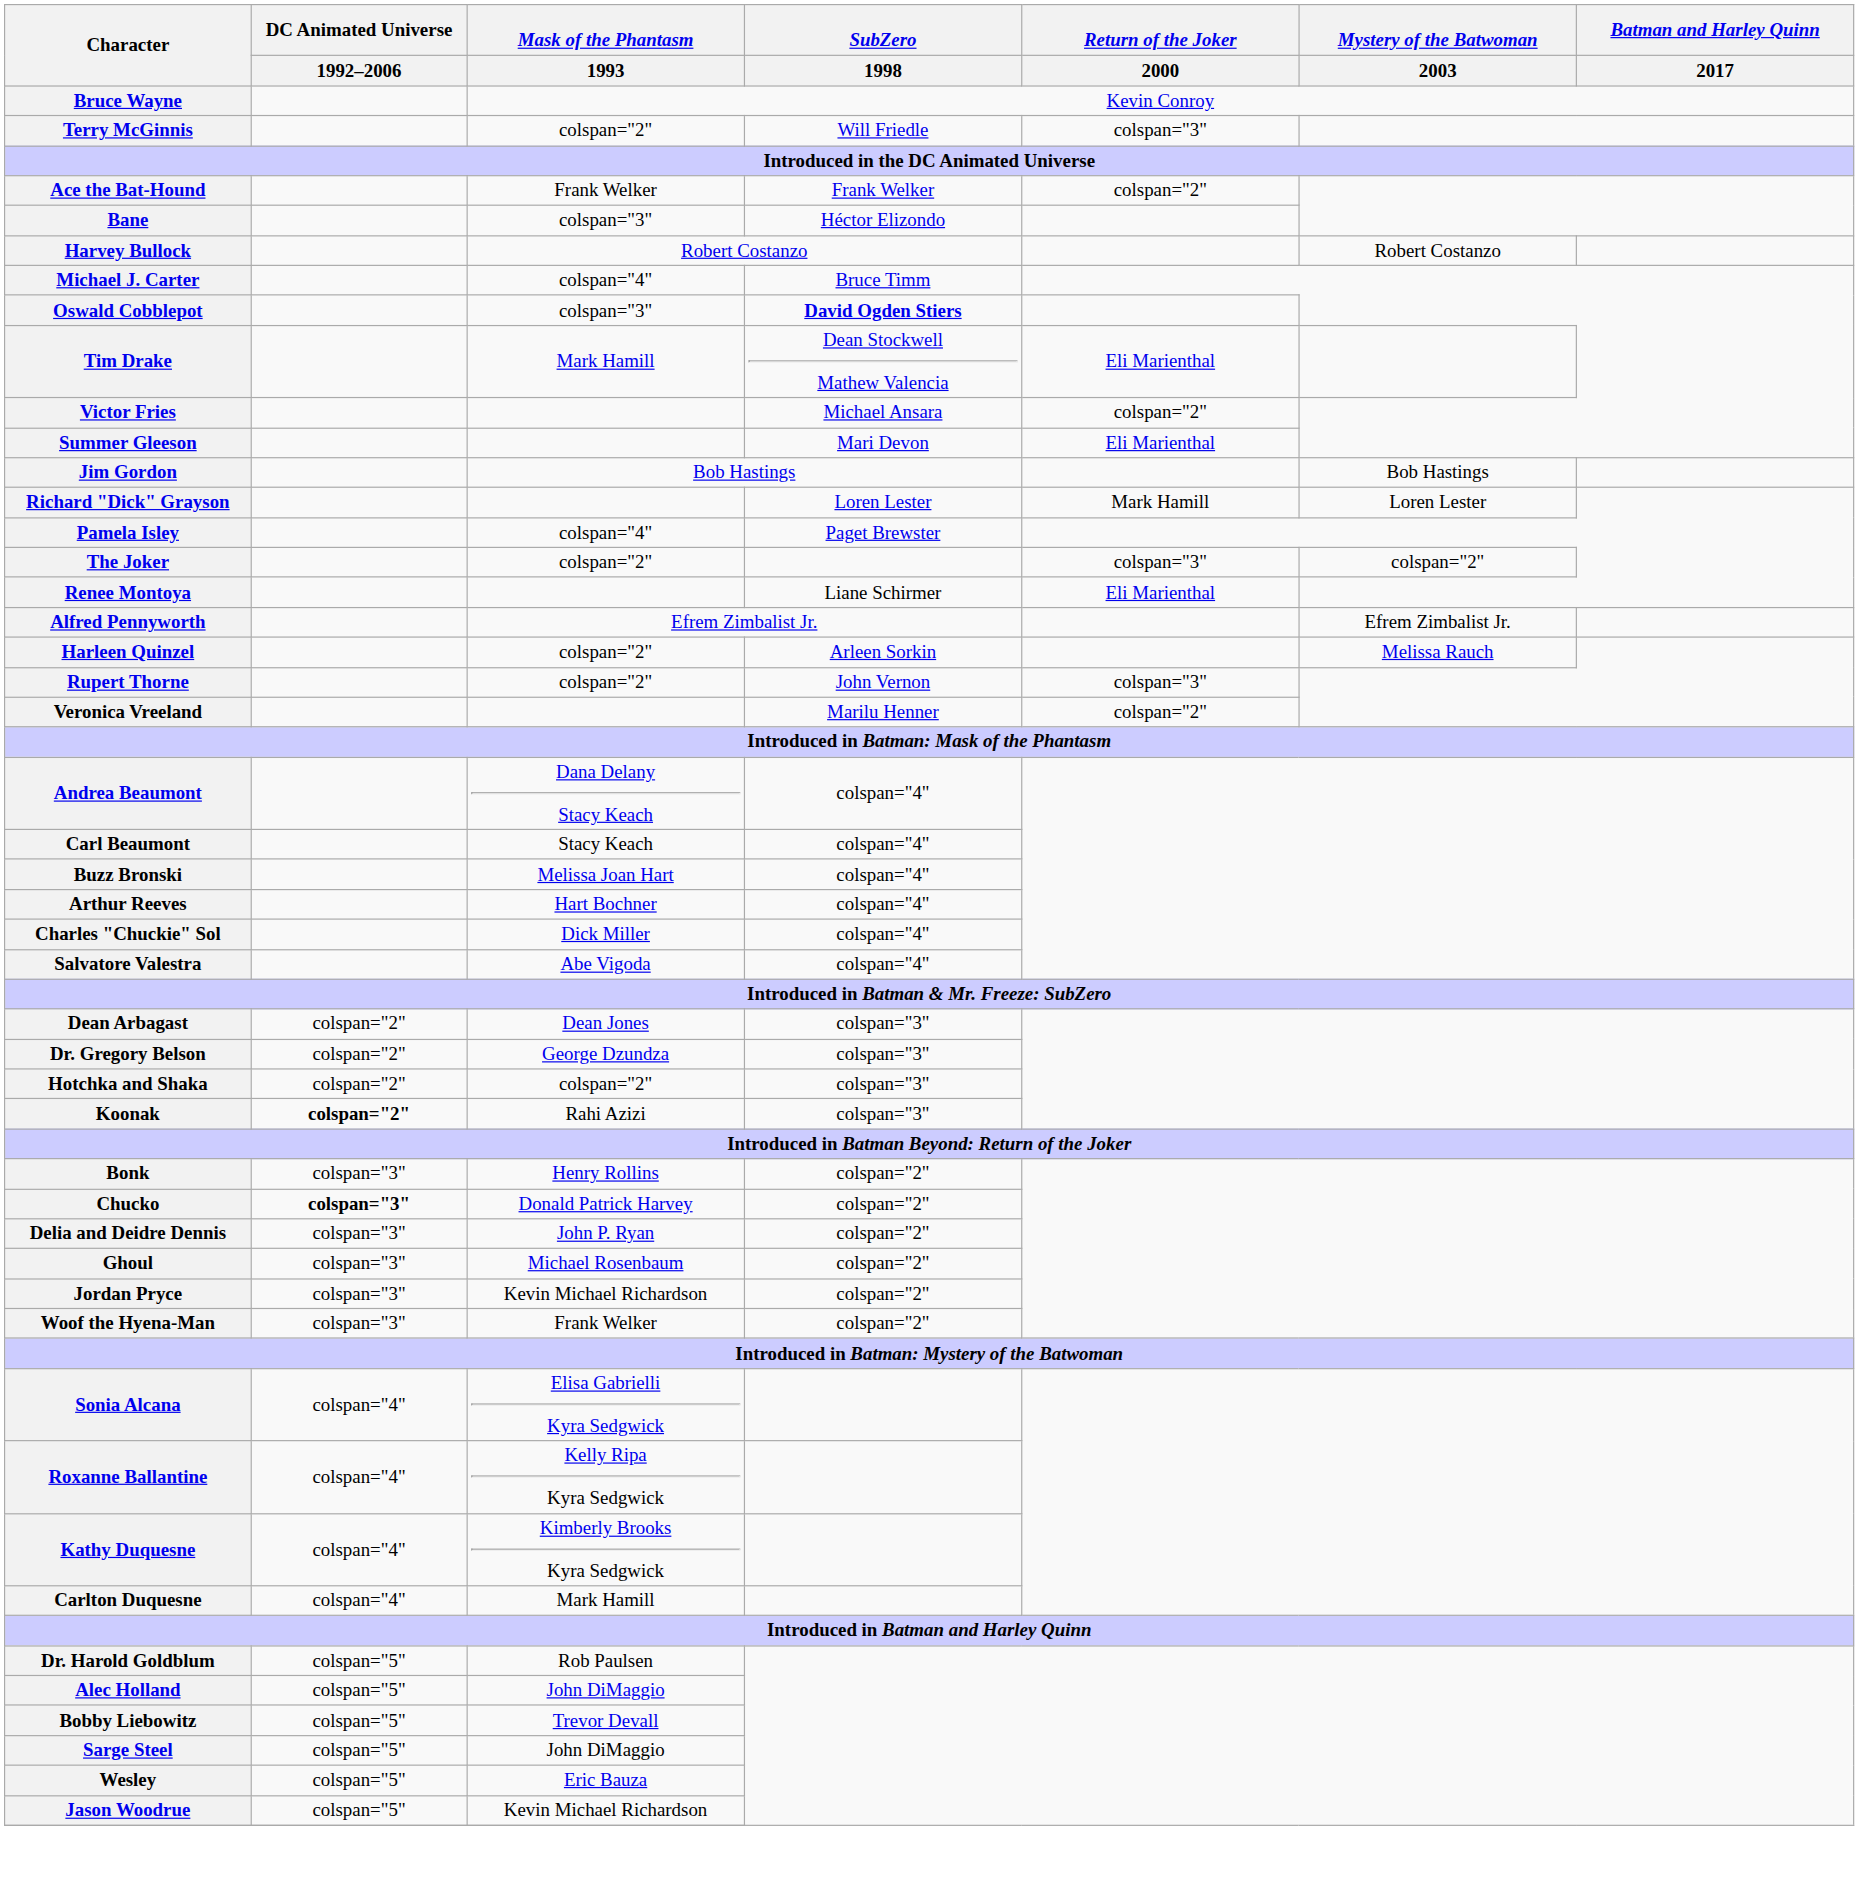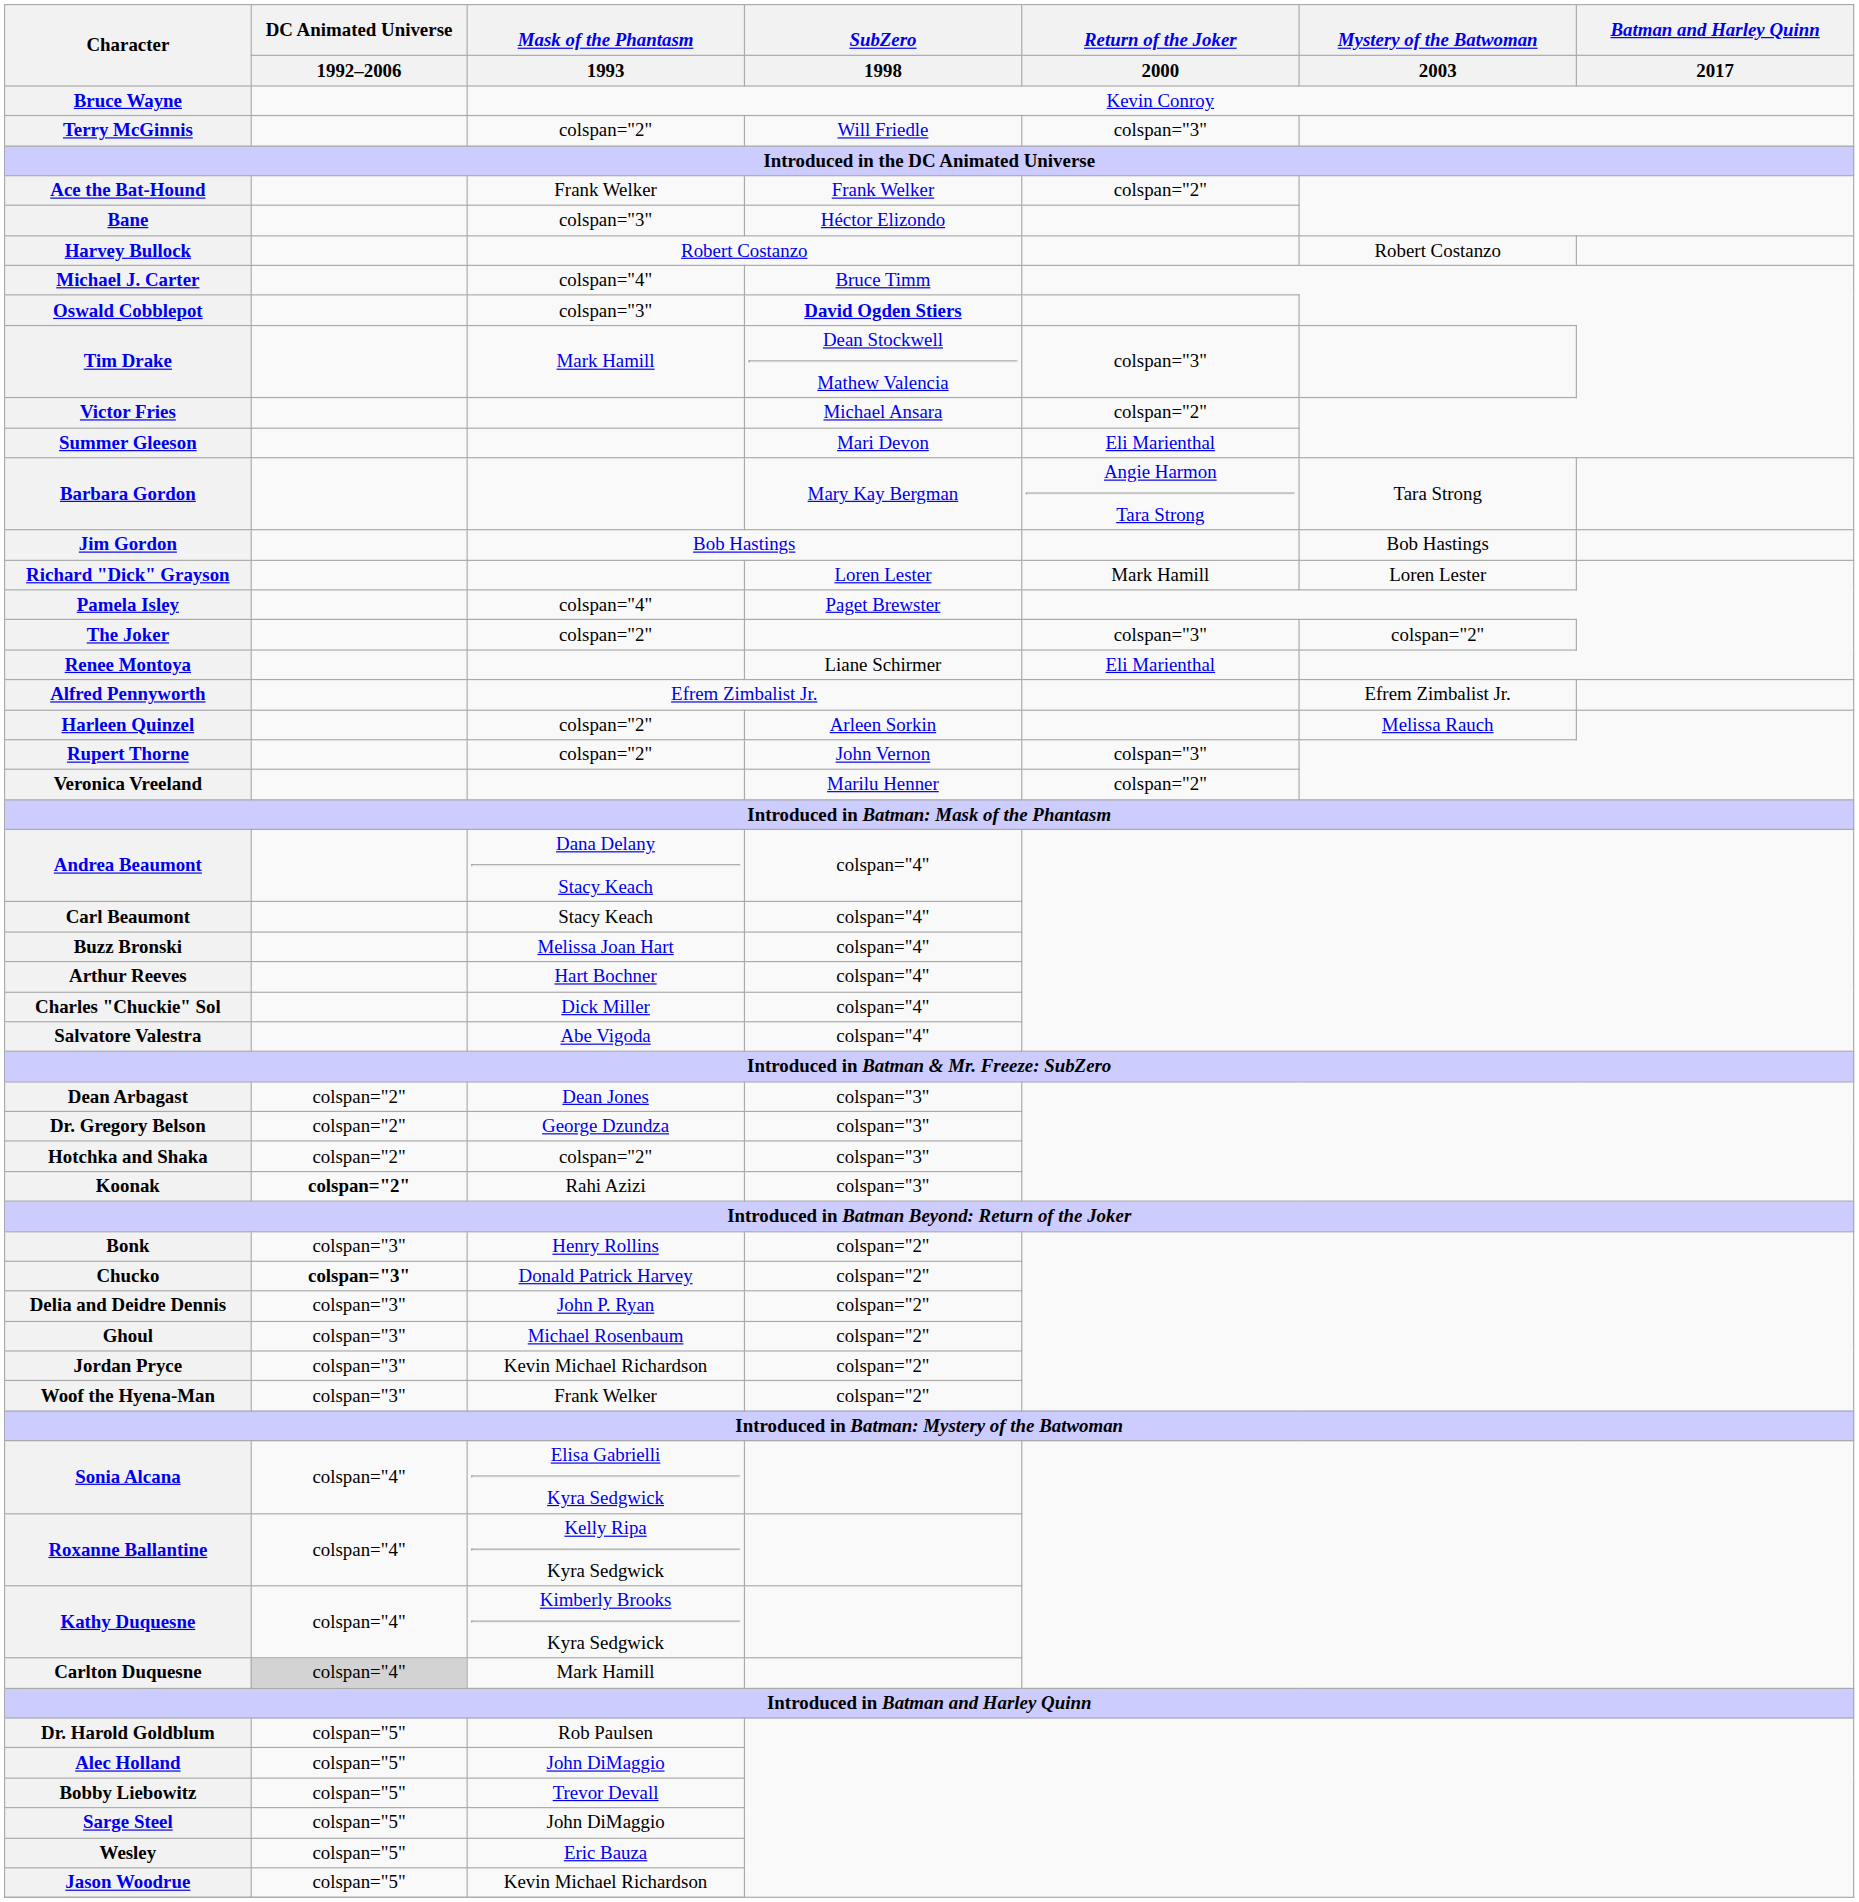Tim Drake | Return of the Joker / 2000: Eli Marienthal -> colspan="3"
+ row: Barbara Gordon | Mary Kay Bergman | Angie Harmon Tara Strong | Tara Strong
Carlton Duquesne | DC Animated Universe / 1992–2006: no background -> lightgrey background
